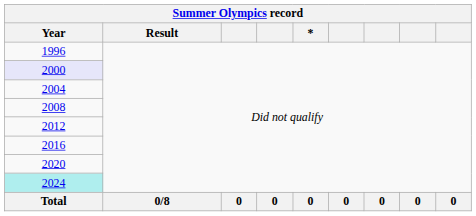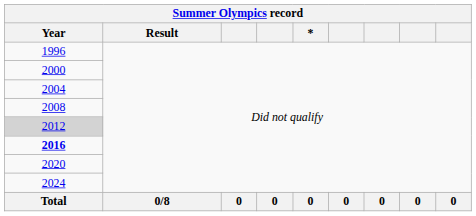2000 | Year: lavender background -> no background
2012 | Year: no background -> lightgrey background
2016 | Year: normal -> bold
2024 | Year: paleturquoise background -> no background
